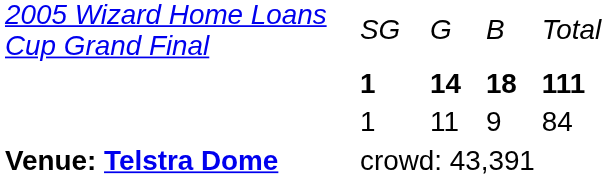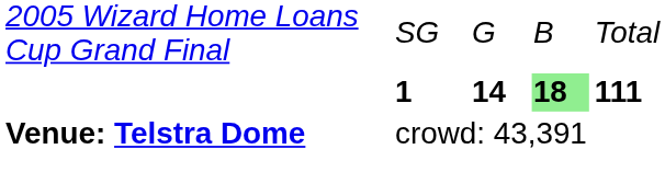14 | column 4: no background -> lightgreen background
- row: 1 | 11 | 9 | 84
